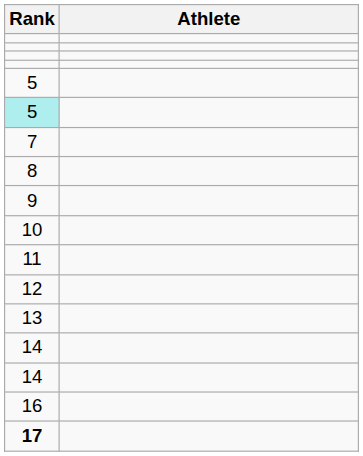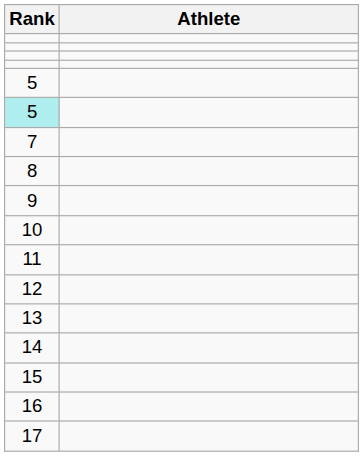row 16 | Rank: 14 -> 15
row 18 | Rank: bold -> normal
